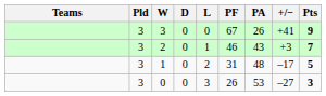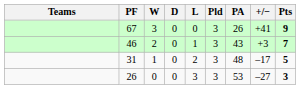columns swapped: Pld <-> PF
